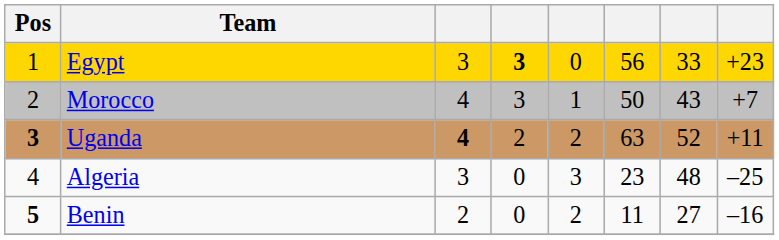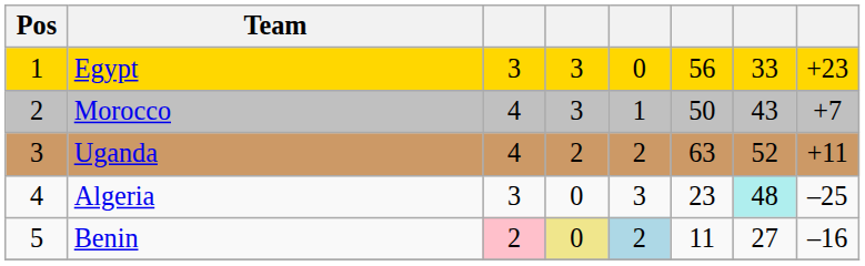Egypt | column 4: bold -> normal
Uganda | Pos: bold -> normal
Uganda | column 3: bold -> normal
Algeria | column 7: no background -> paleturquoise background
Benin | Pos: bold -> normal
Benin | column 3: no background -> pink background
Benin | column 4: no background -> khaki background
Benin | column 5: no background -> lightblue background
